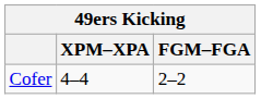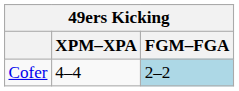Cofer | FGM–FGA: no background -> lightblue background
